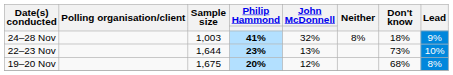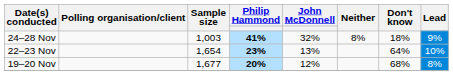22–23 Nov | Sample size: 1,644 -> 1,654
22–23 Nov | Don't know: 73% -> 64%
19–20 Nov | Sample size: 1,675 -> 1,677
